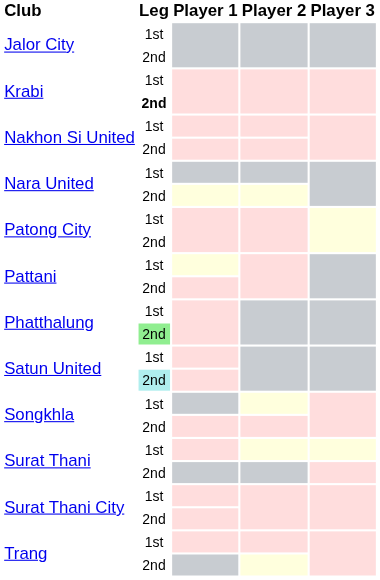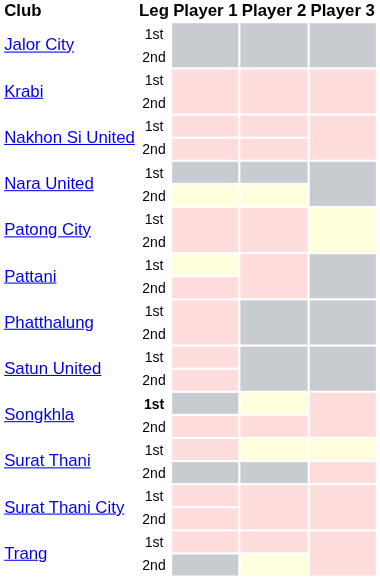Krabi / 2nd | Leg: bold -> normal
Phatthalung / 2nd | Leg: lightgreen background -> no background
Satun United / 2nd | Leg: paleturquoise background -> no background
Songkhla / 1st | Leg: normal -> bold
